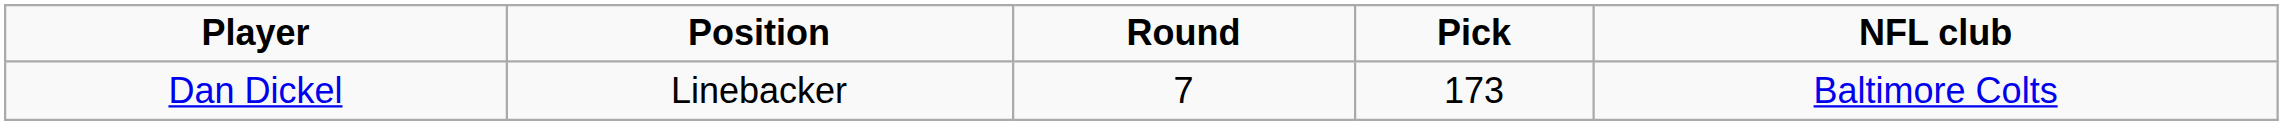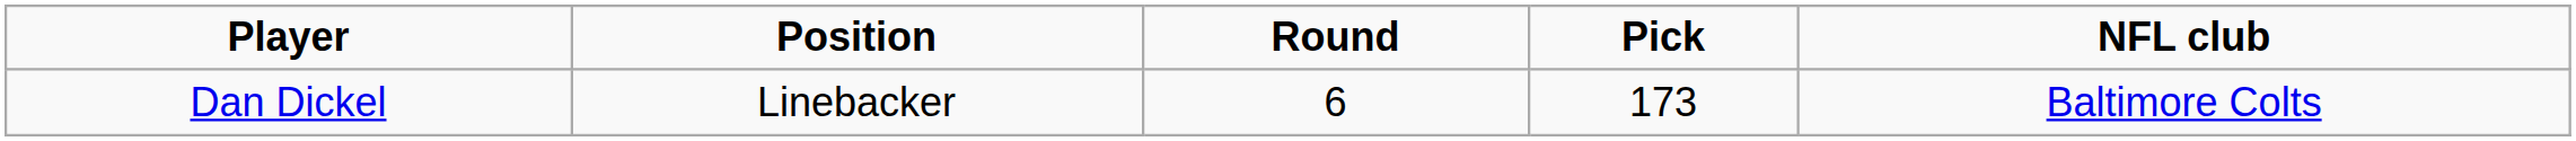Dan Dickel | Round: 7 -> 6
